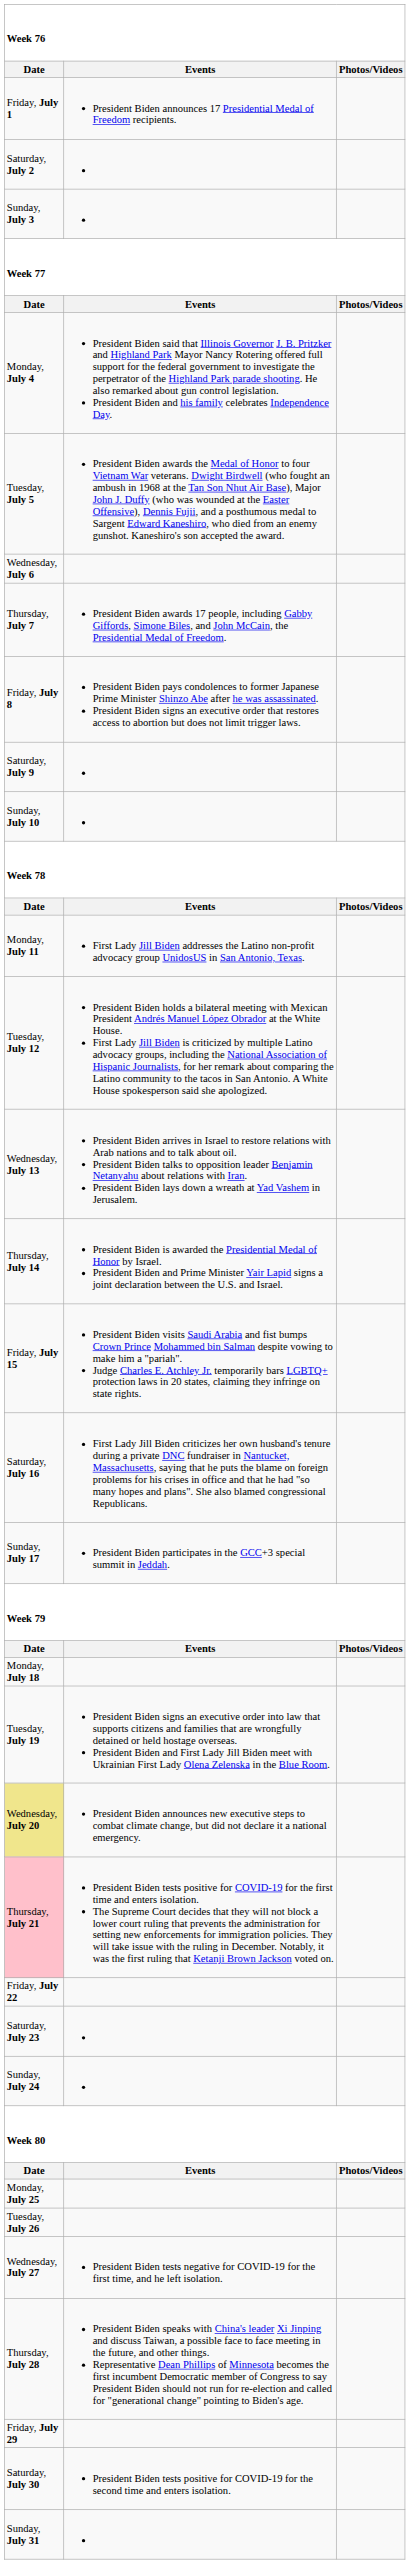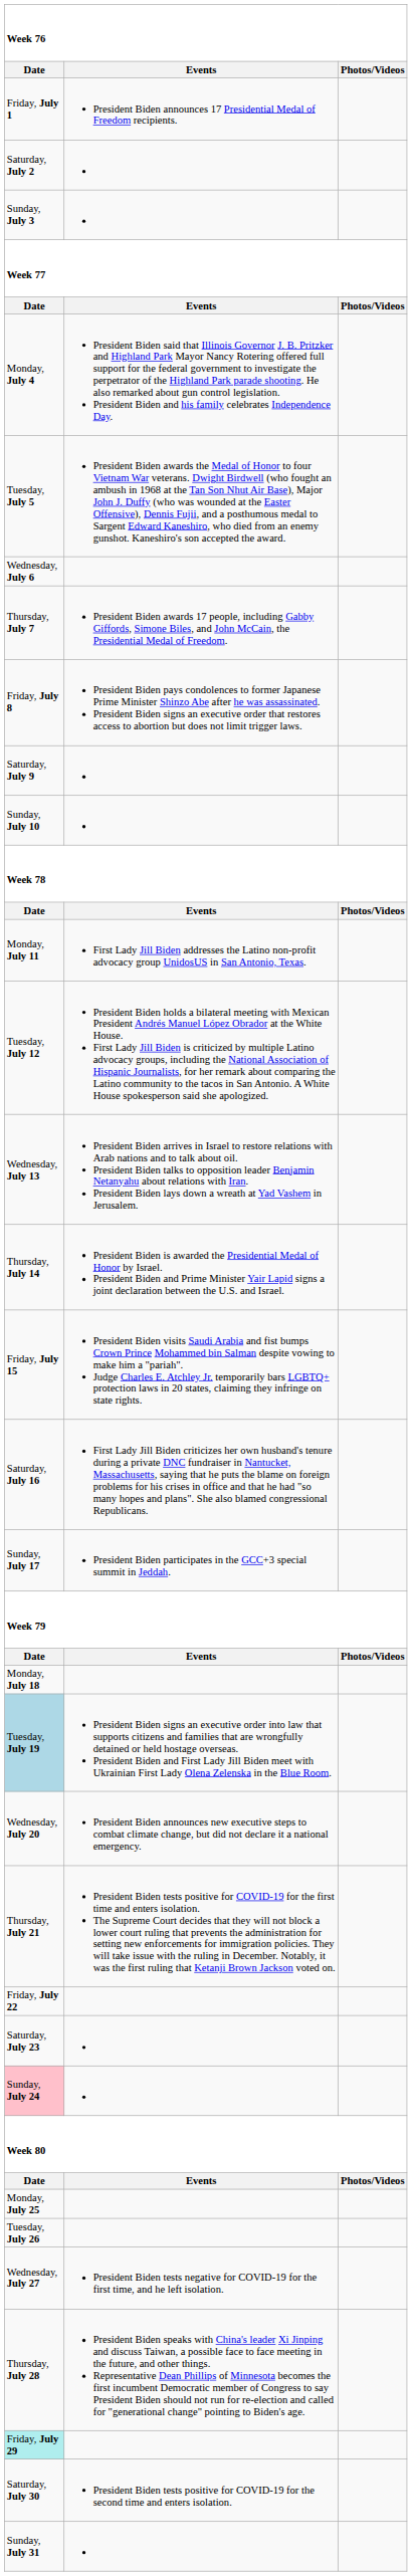Tuesday, July 19 | column 1: no background -> lightblue background
Wednesday, July 20 | column 1: khaki background -> no background
Thursday, July 21 | column 1: pink background -> no background
Sunday, July 24 | column 1: no background -> pink background
Friday, July 29 | column 1: no background -> paleturquoise background
